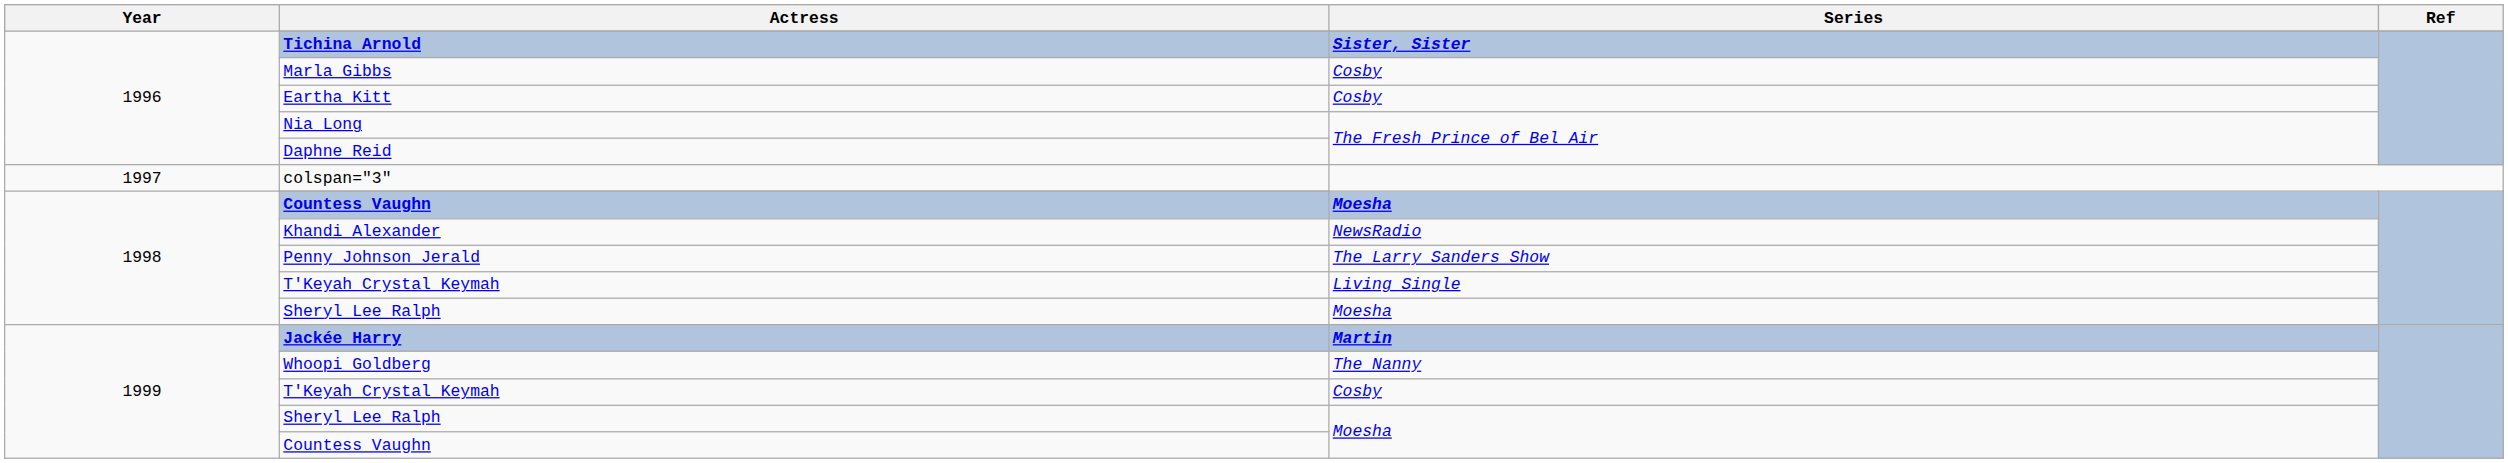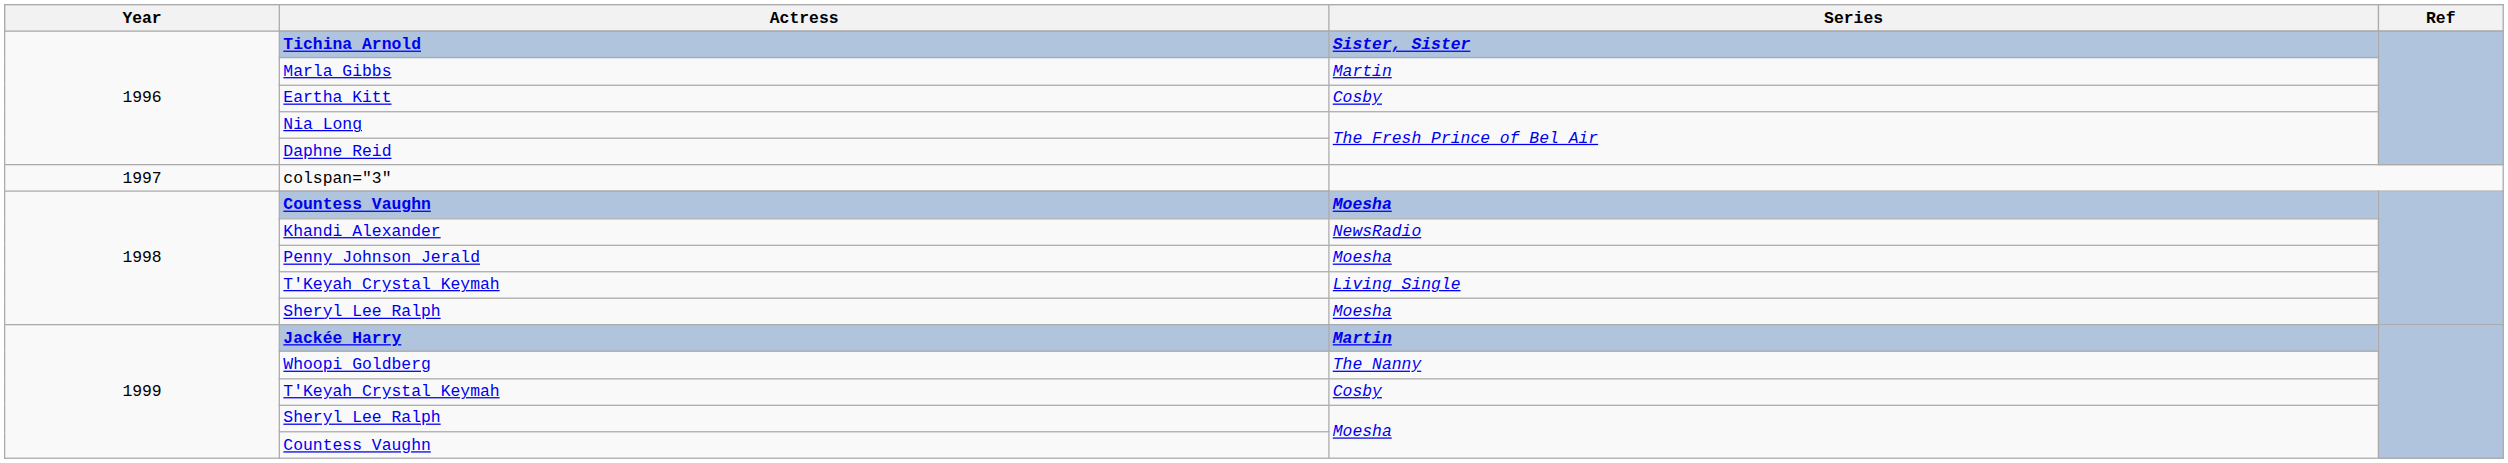Marla Gibbs | Series: Cosby -> Martin
Penny Johnson Jerald | Series: The Larry Sanders Show -> Moesha
